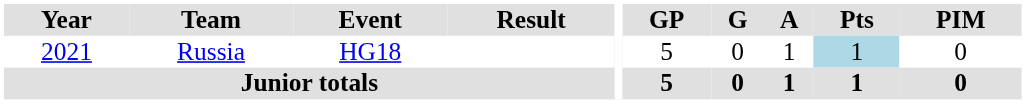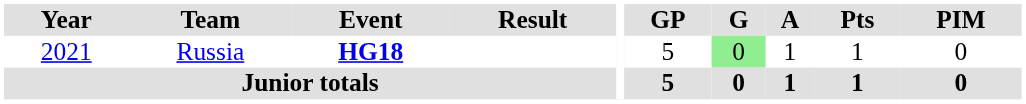Russia | Event: normal -> bold
Russia | G: no background -> lightgreen background
Russia | Pts: lightblue background -> no background
